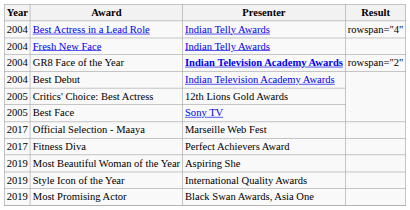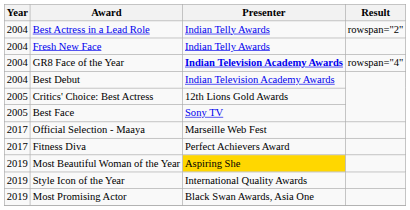Best Actress in a Lead Role | Result: rowspan="4" -> rowspan="2"
GR8 Face of the Year | Result: rowspan="2" -> rowspan="4"
Most Beautiful Woman of the Year | Presenter: no background -> gold background
